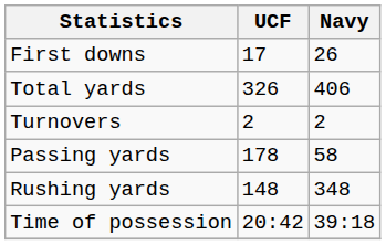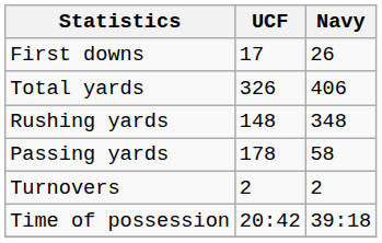rows swapped: Rushing yards <-> Turnovers
